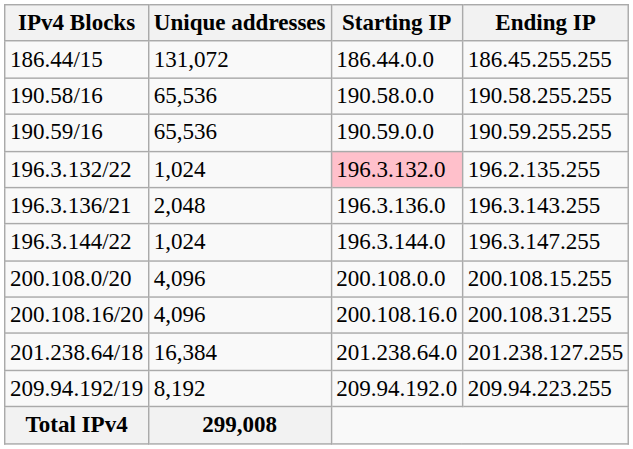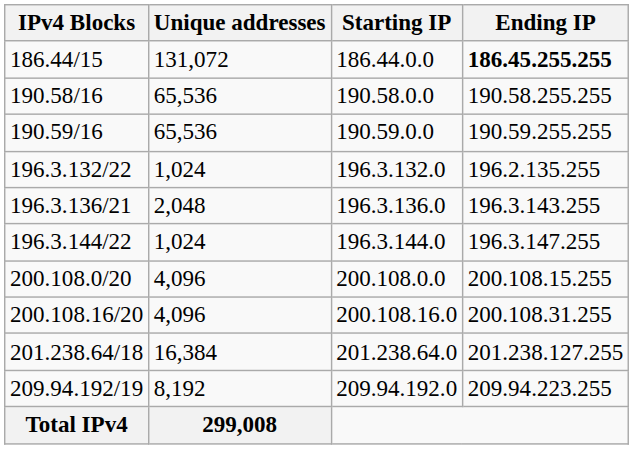186.44/15 | Ending IP: normal -> bold
196.3.132/22 | Starting IP: pink background -> no background
